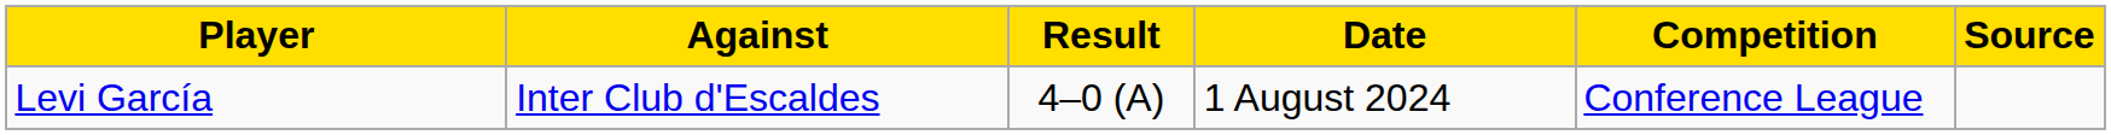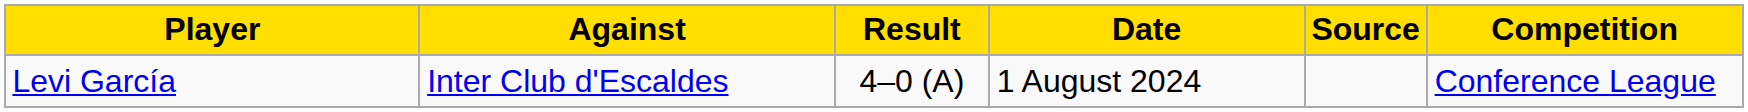columns swapped: Competition <-> Source
